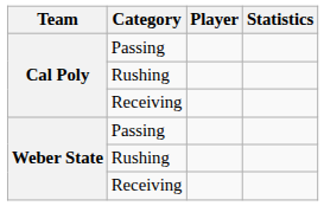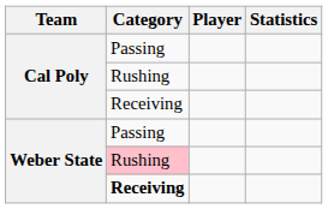Weber State / Rushing | Category: no background -> pink background
Weber State / Receiving | Category: normal -> bold
